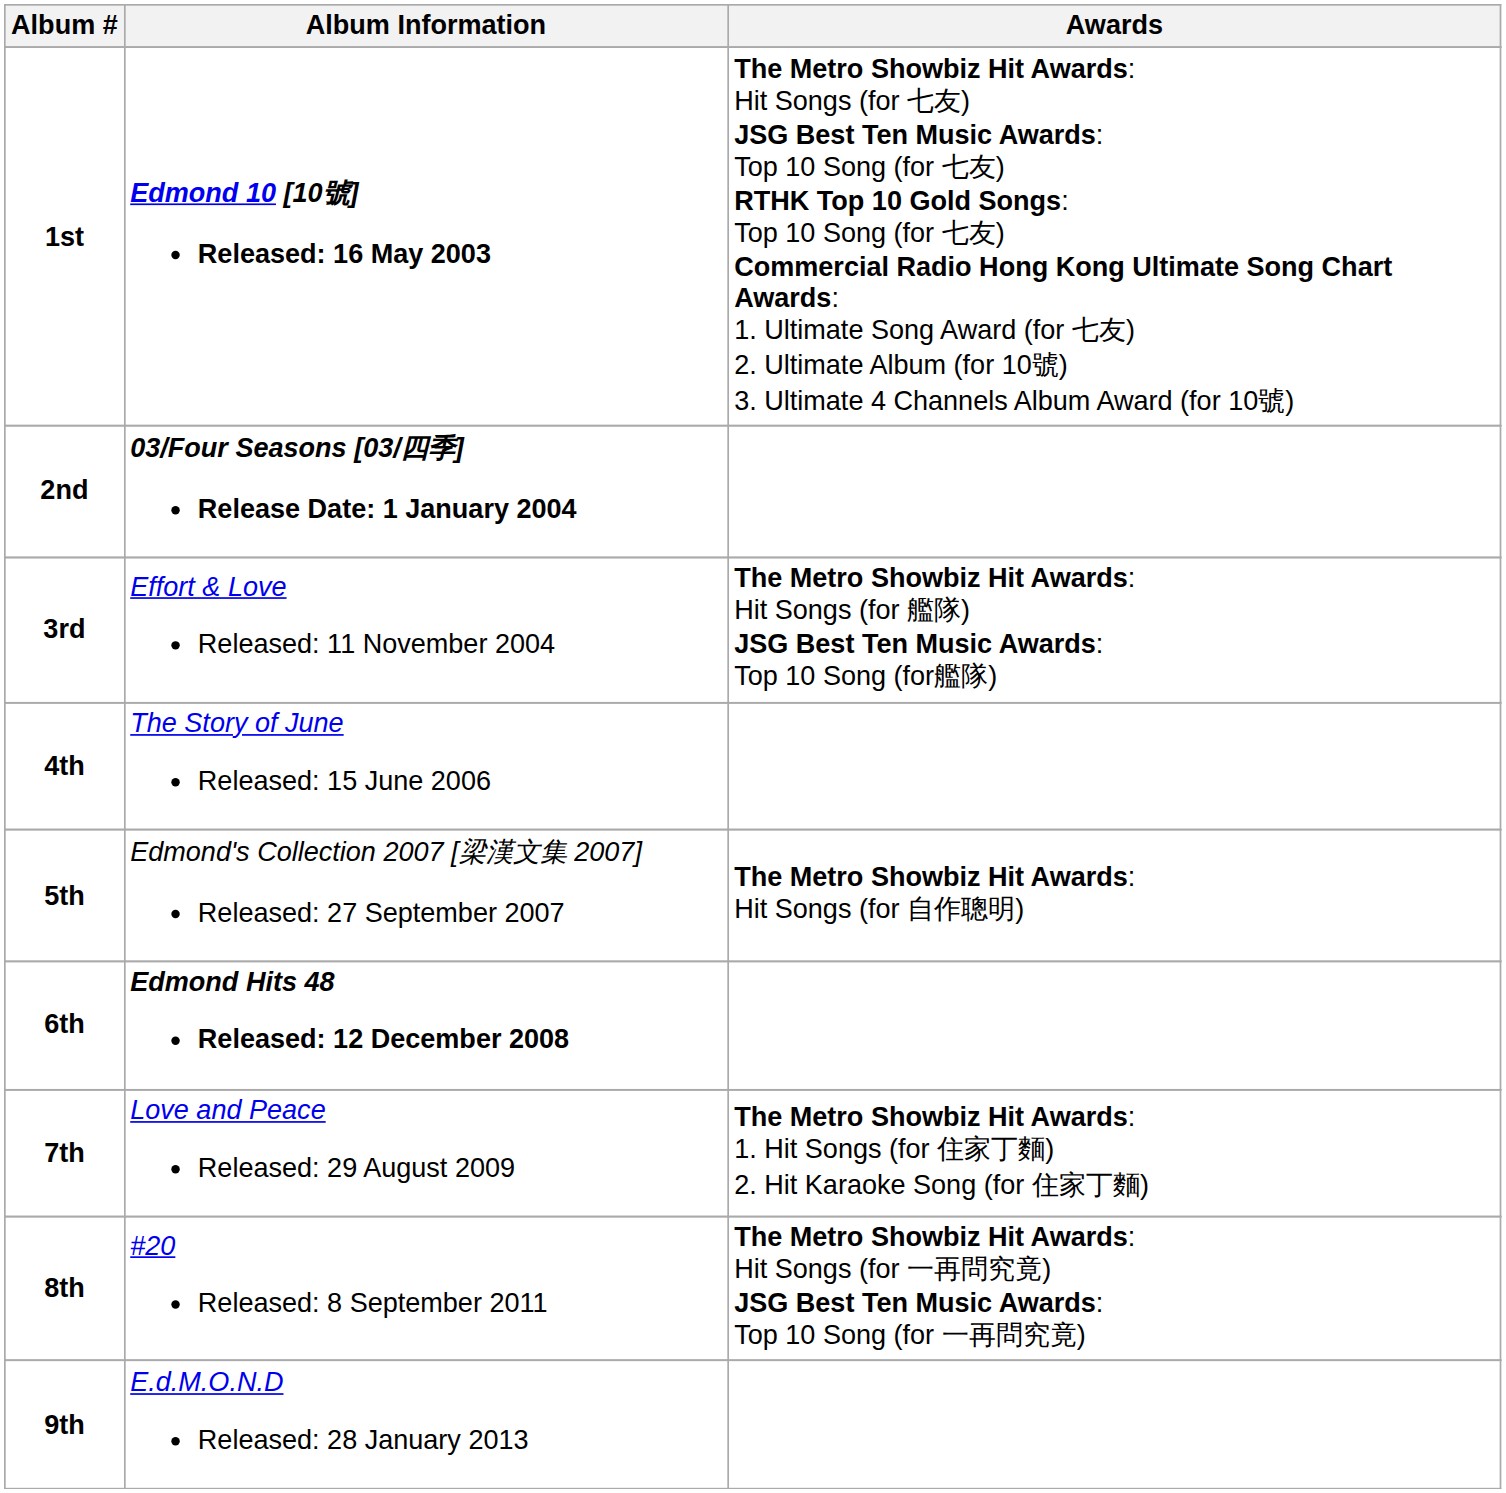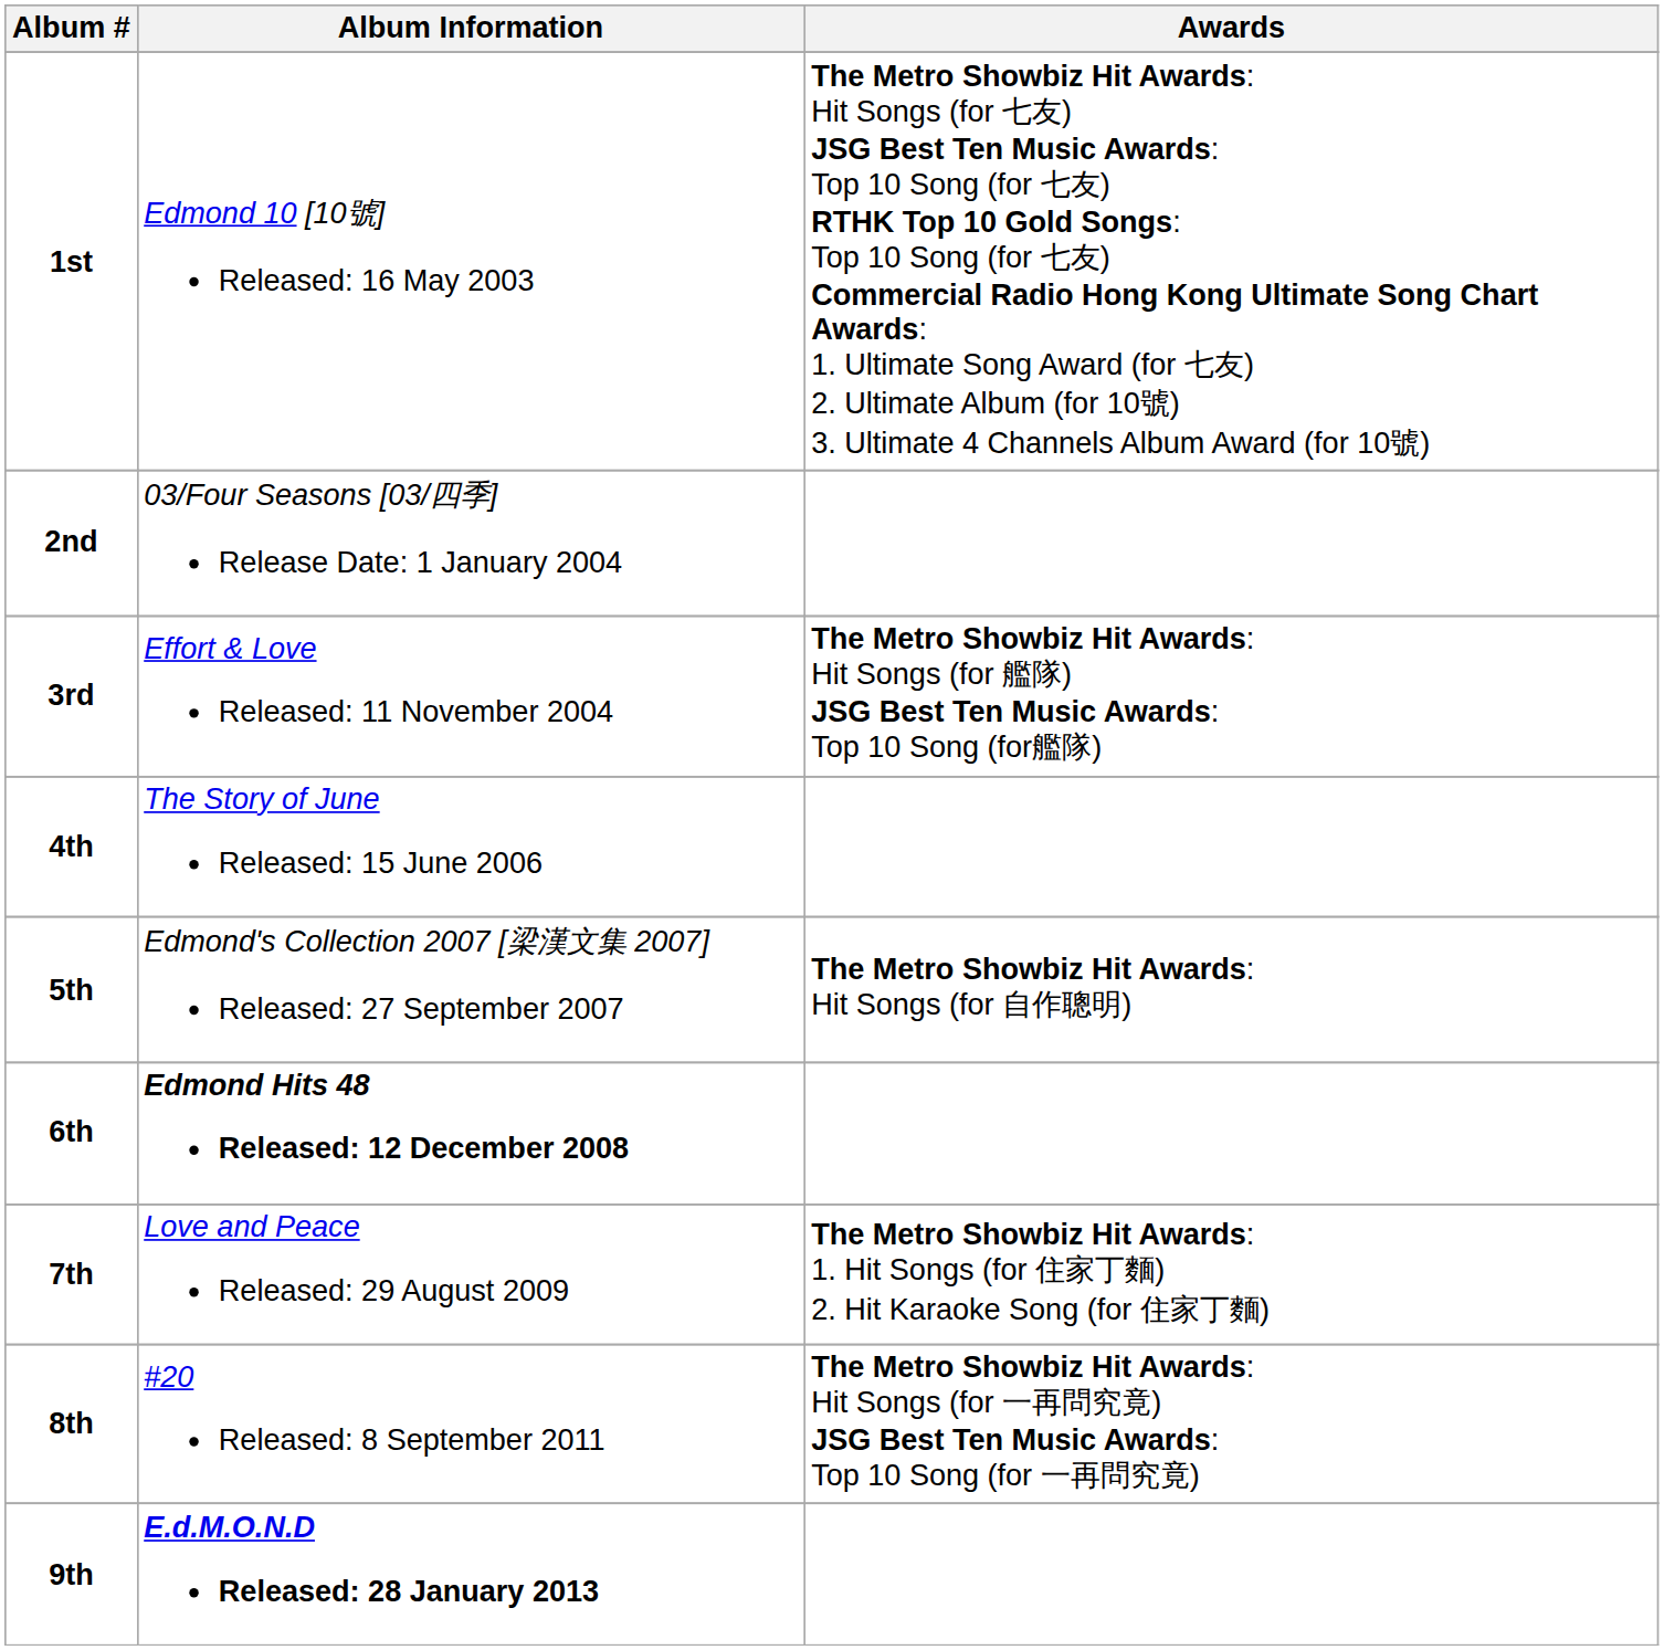1st | Album Information: bold -> normal
2nd | Album Information: bold -> normal
9th | Album Information: normal -> bold
